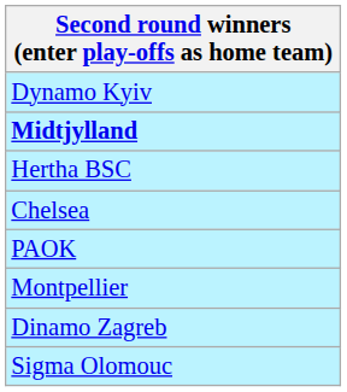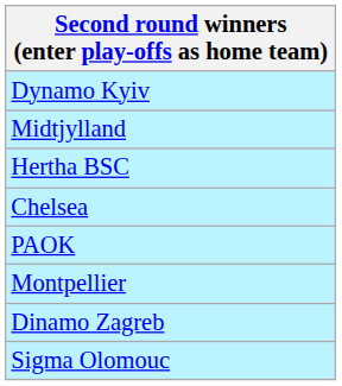row 3 | column 1: bold -> normal
